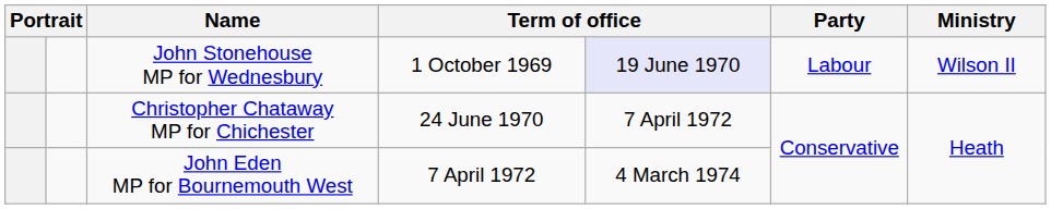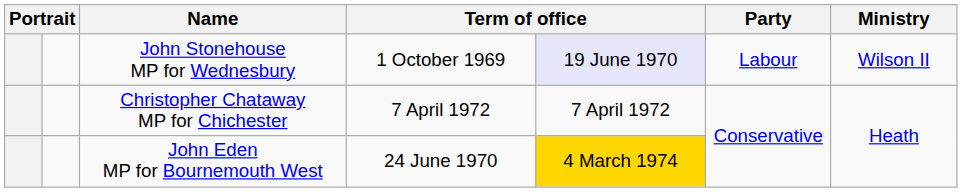Christopher Chataway MP for Chichester | column 4: 24 June 1970 -> 7 April 1972
John Eden MP for Bournemouth West | column 4: 7 April 1972 -> 24 June 1970
John Eden MP for Bournemouth West | column 5: no background -> gold background
